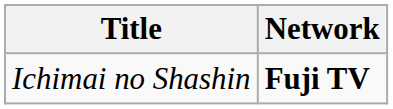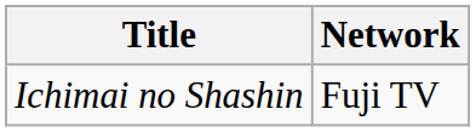Ichimai no Shashin | Network: bold -> normal
